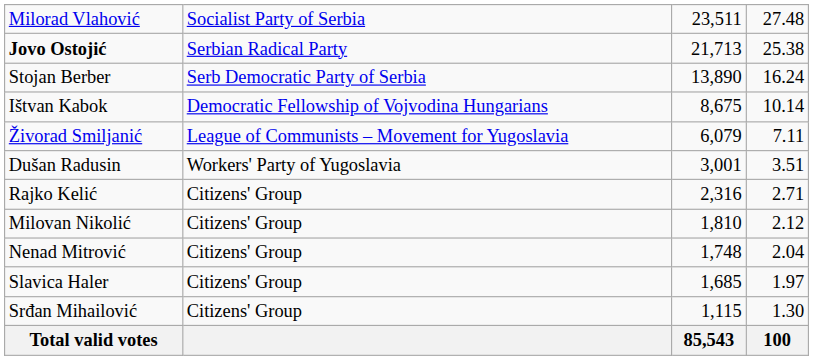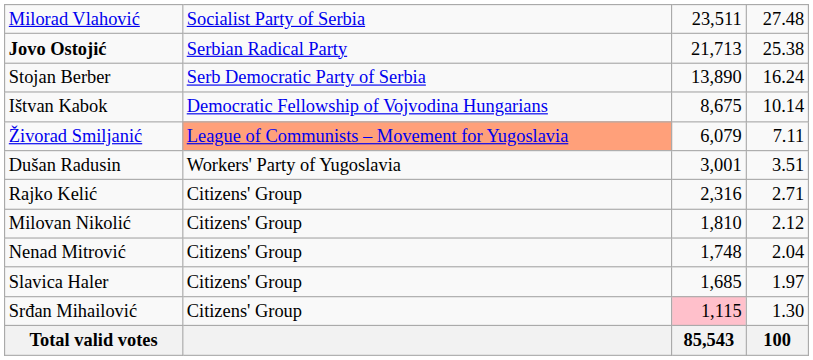Živorad Smiljanić | column 2: no background -> lightsalmon background
Srđan Mihailović | column 3: no background -> pink background
